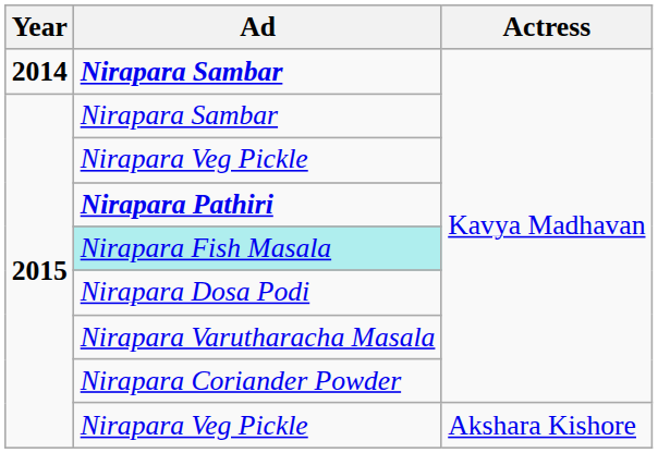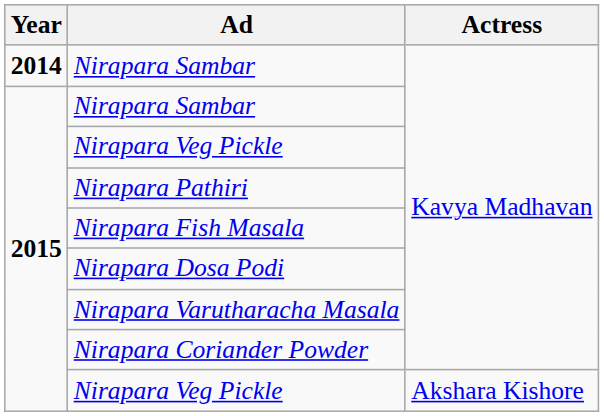2014 / Nirapara Sambar | Ad: bold -> normal
Nirapara Pathiri | Ad: bold -> normal
Nirapara Fish Masala | Ad: paleturquoise background -> no background
